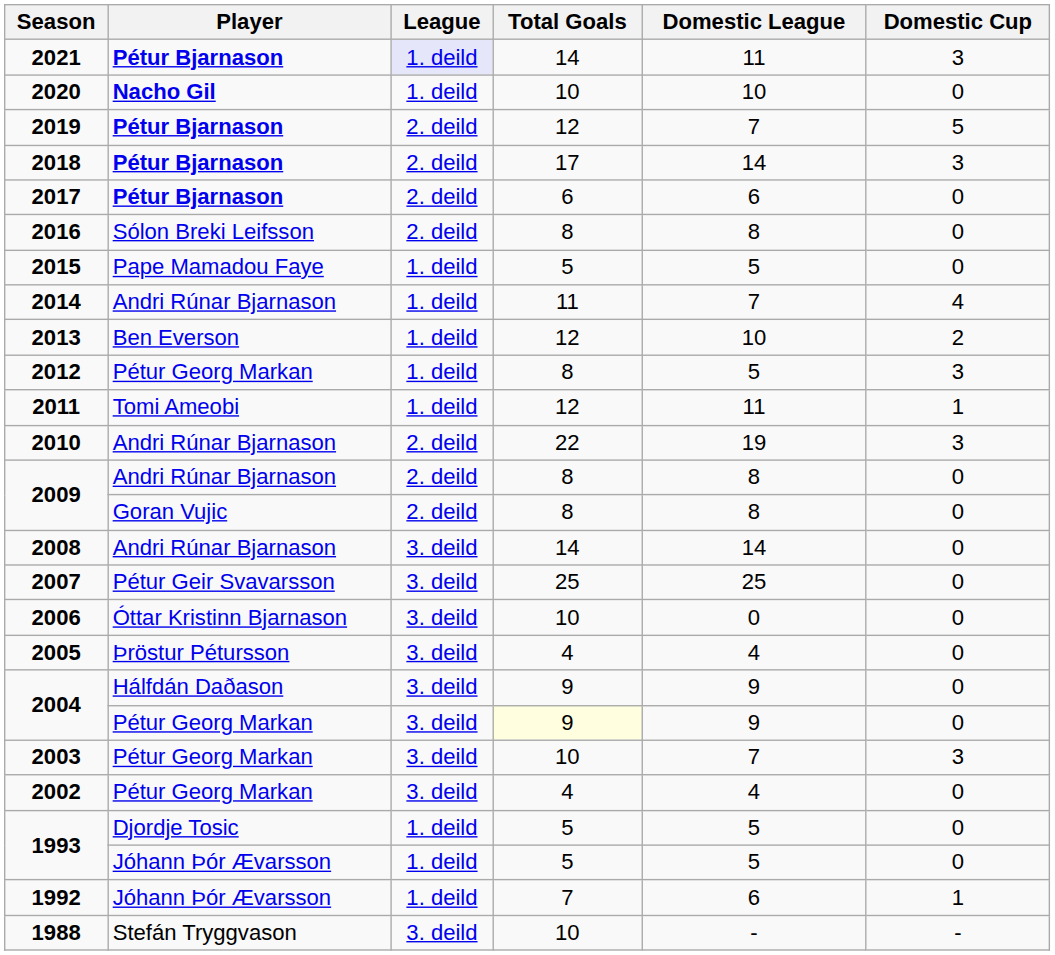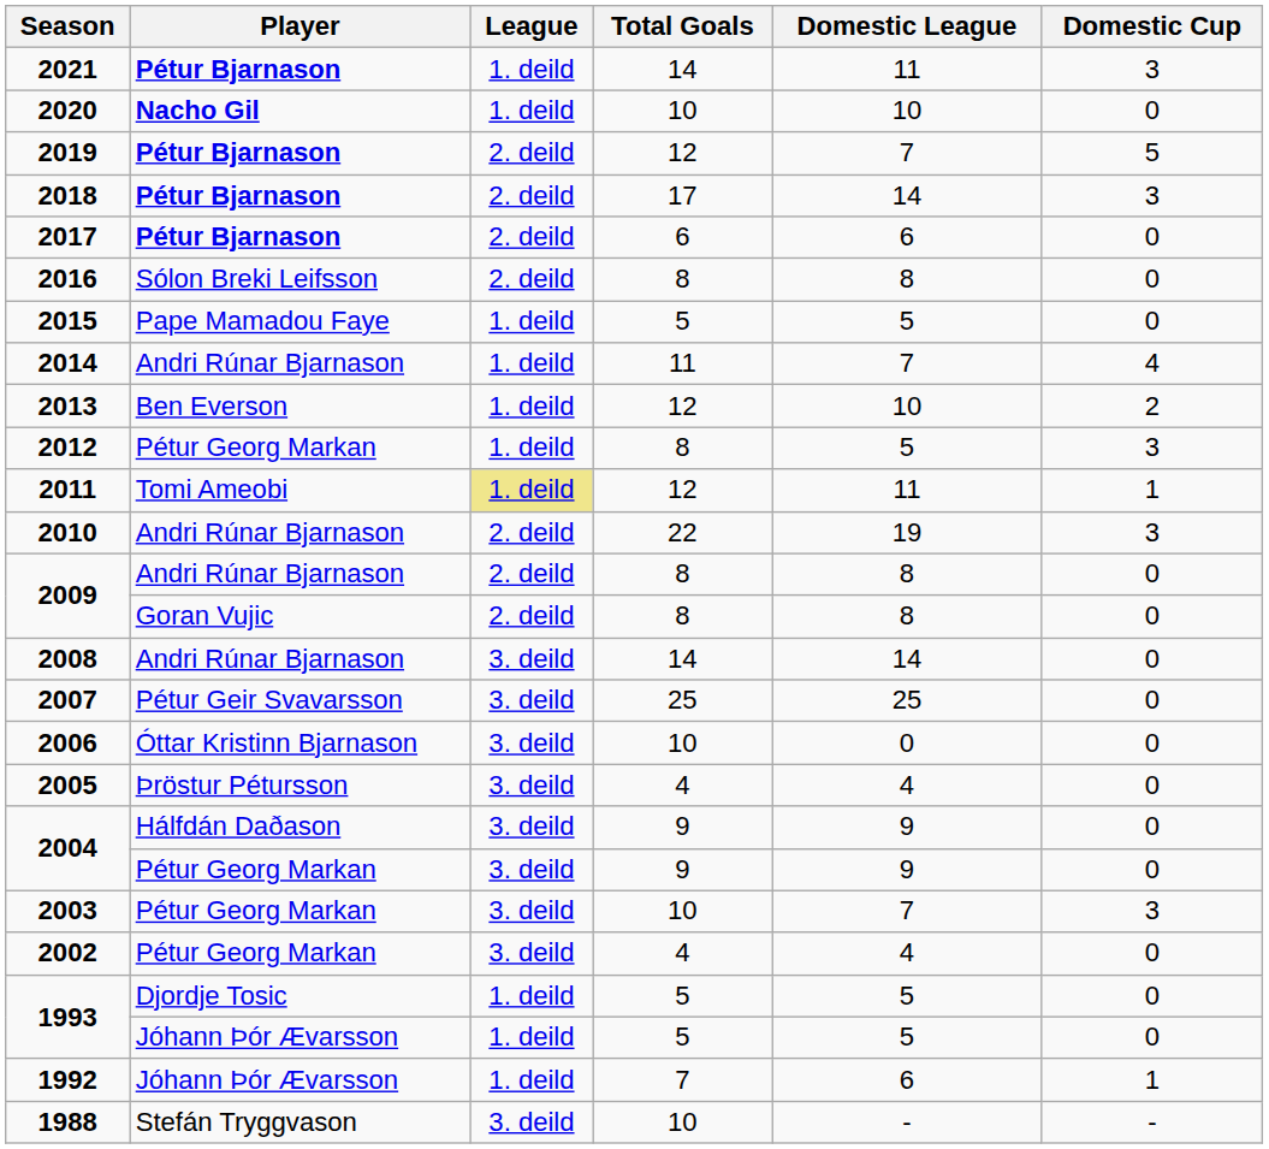2021 | League: lavender background -> no background
2011 | League: no background -> khaki background
2004 / Pétur Georg Markan | Total Goals: lightyellow background -> no background
